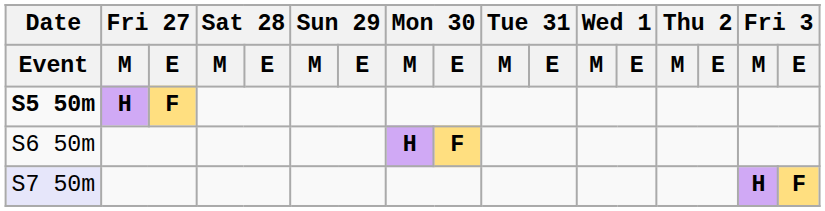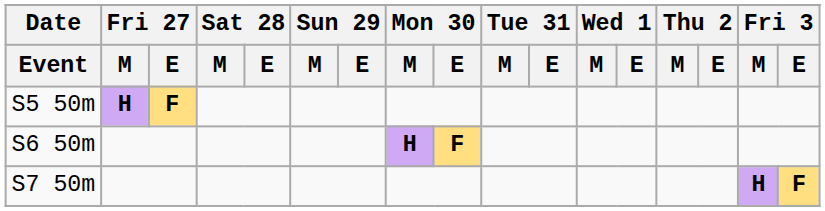S5 50m | Date / Event: bold -> normal
S7 50m | Date / Event: lavender background -> no background
